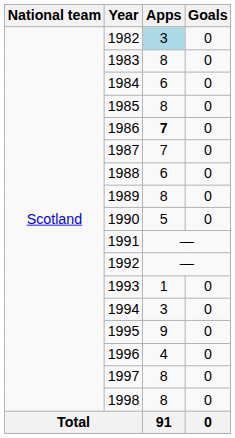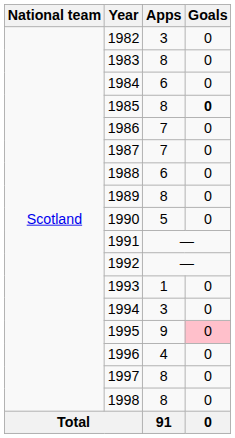1982 | Apps: lightblue background -> no background
1985 | Goals: normal -> bold
1986 | Apps: bold -> normal
1995 | Goals: no background -> pink background
